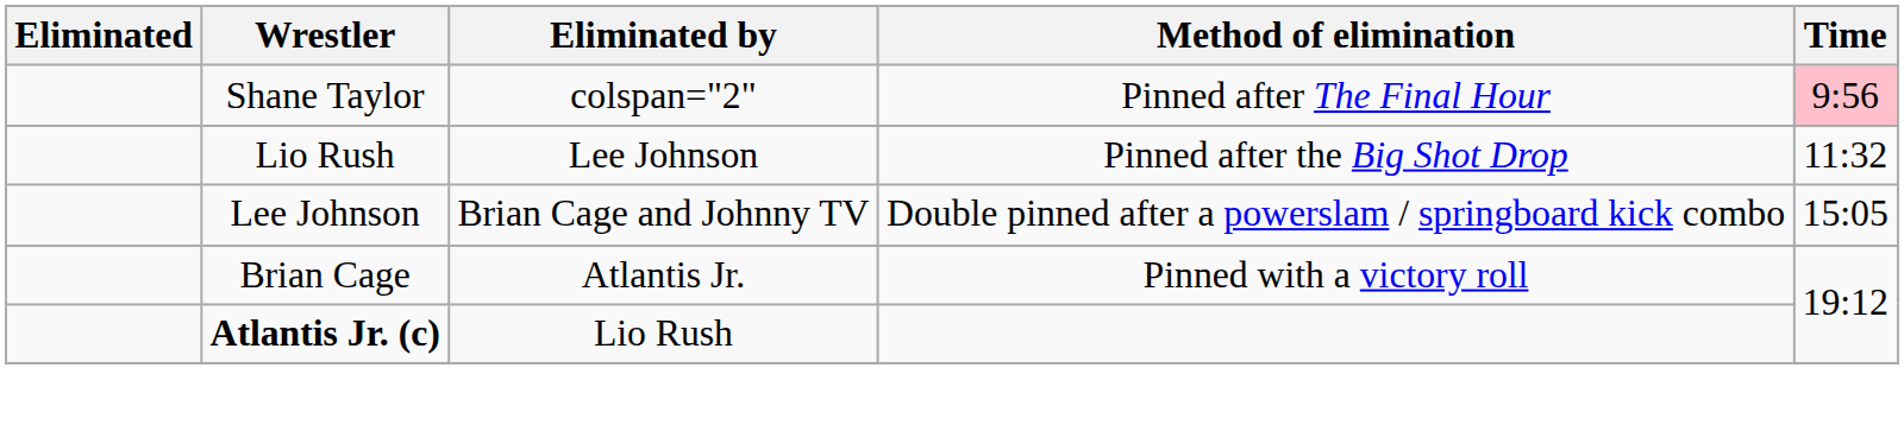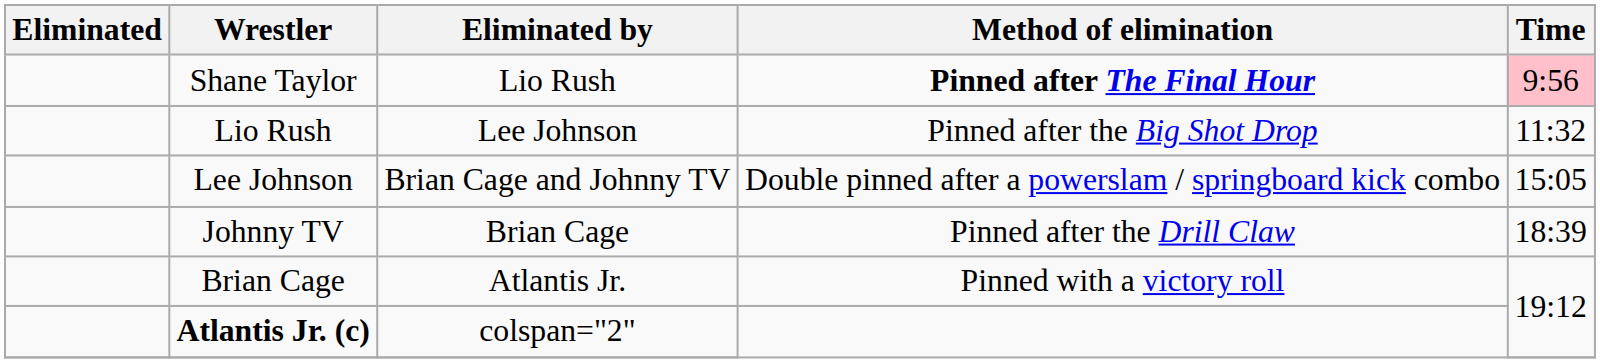Shane Taylor | Eliminated by: colspan="2" -> Lio Rush
Shane Taylor | Method of elimination: normal -> bold
+ row: Johnny TV | Brian Cage | Pinned after the Drill Claw | 18:39
Atlantis Jr. (c) | Eliminated by: Lio Rush -> colspan="2"
